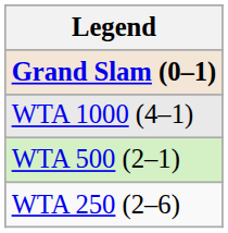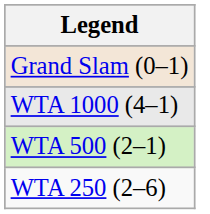row 2 | column 1: bold -> normal
